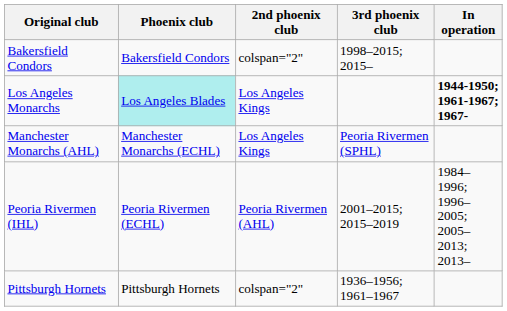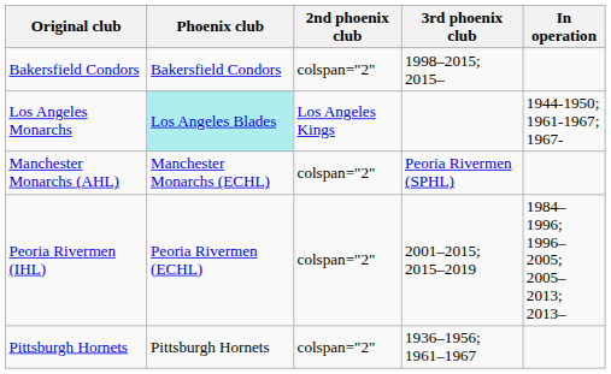Los Angeles Monarchs | In operation: bold -> normal
Manchester Monarchs (AHL) | 2nd phoenix club: Los Angeles Kings -> colspan="2"
Peoria Rivermen (IHL) | 2nd phoenix club: Peoria Rivermen (AHL) -> colspan="2"
